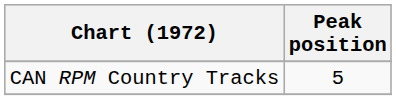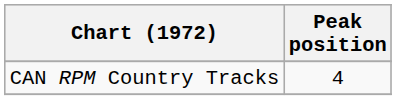CAN RPM Country Tracks | Peak position: 5 -> 4
